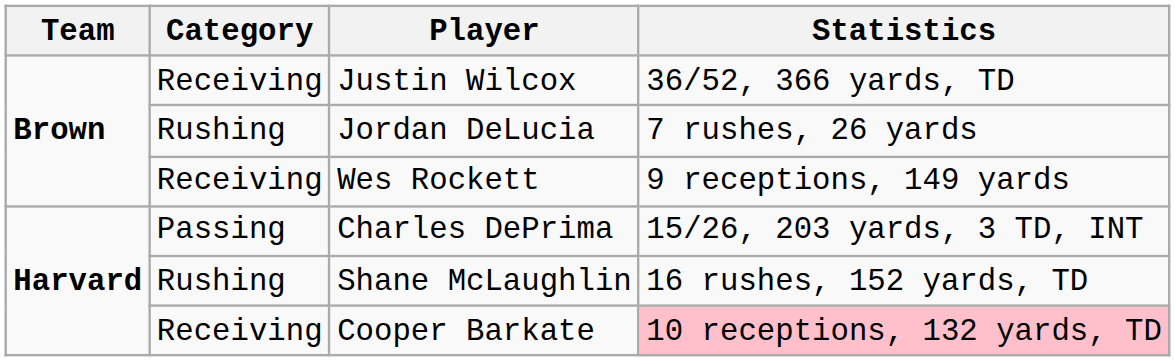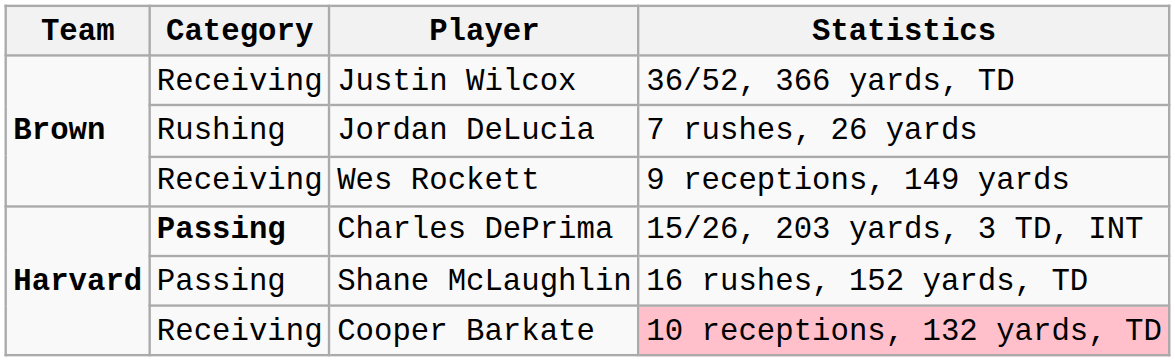Charles DePrima | Category: normal -> bold
Shane McLaughlin | Category: Rushing -> Passing
